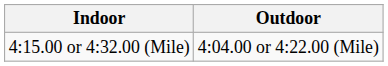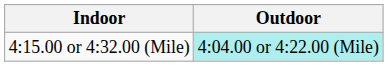4:15.00 or 4:32.00 (Mile) | Outdoor: no background -> paleturquoise background
